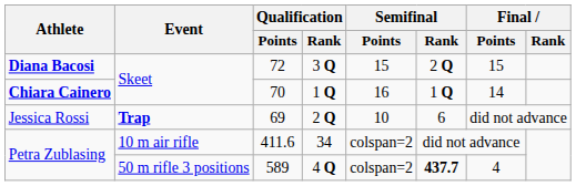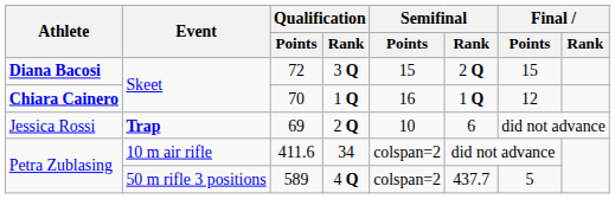70 | Final / Points: 14 -> 12
589 | Semifinal / Rank: bold -> normal
589 | Final / Points: 4 -> 5
